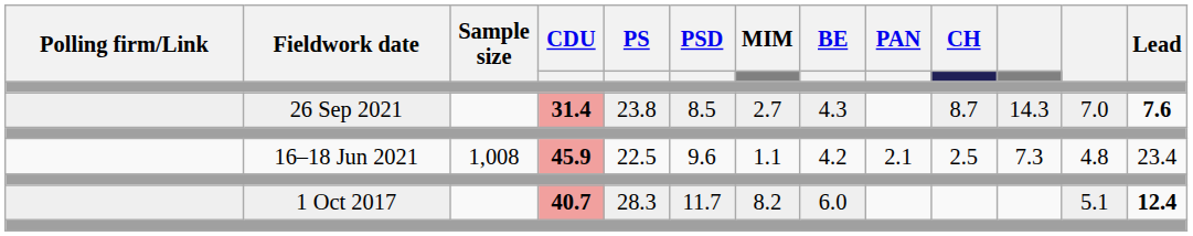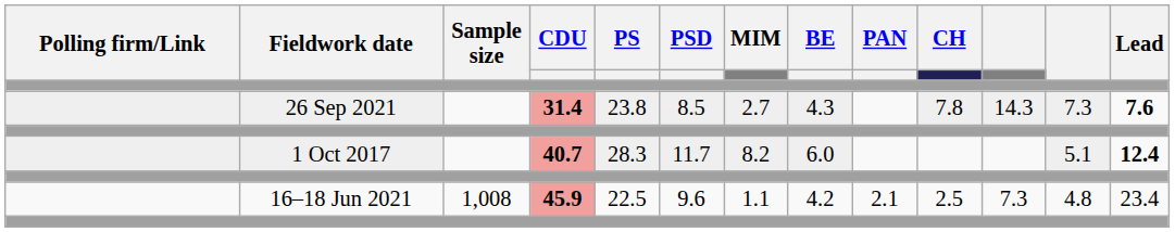26 Sep 2021 | CH: 8.7 -> 7.8
26 Sep 2021 | column 12: 7.0 -> 7.3
rows swapped: 16–18 Jun 2021 <-> 1 Oct 2017
